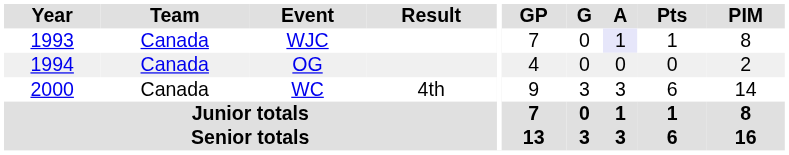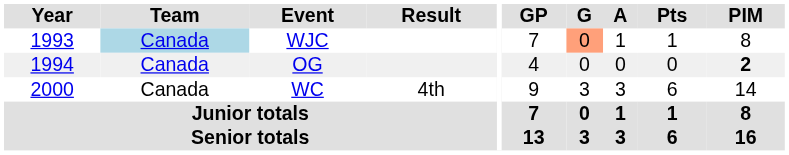WJC | Team: no background -> lightblue background
WJC | G: no background -> lightsalmon background
WJC | A: lavender background -> no background
OG | PIM: normal -> bold
